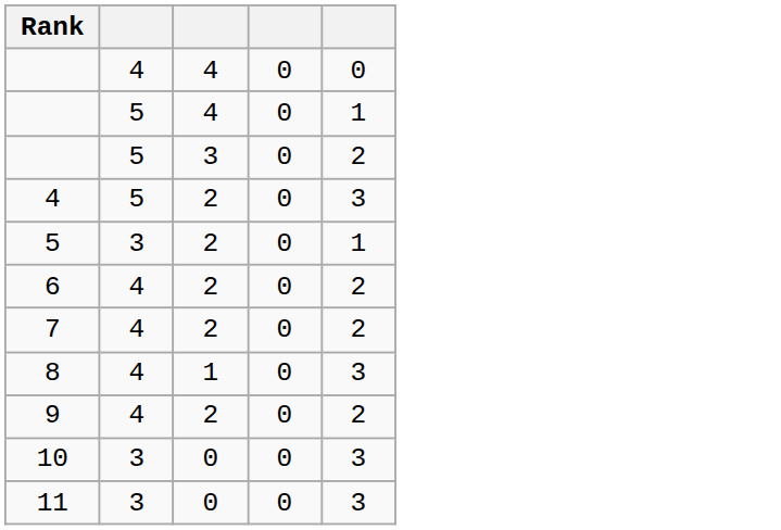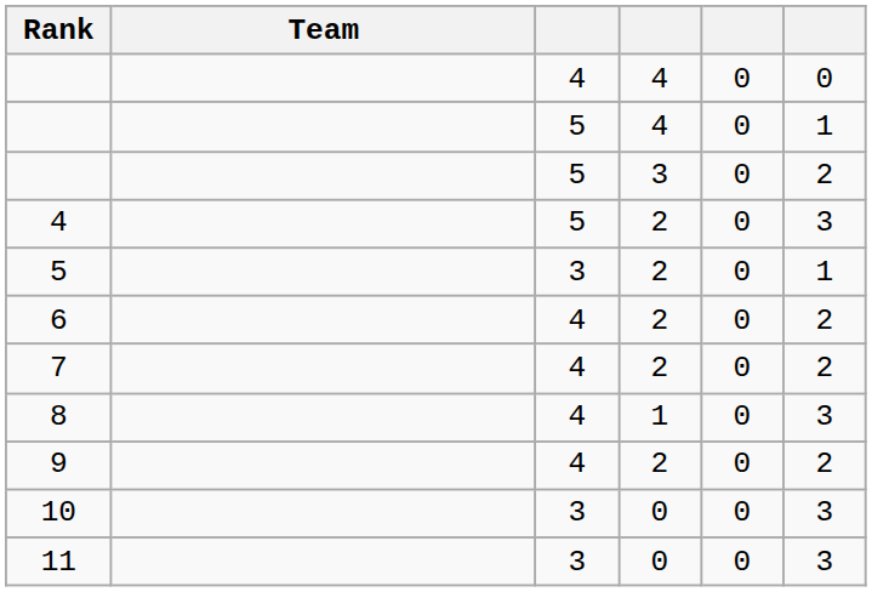+ column: Team
